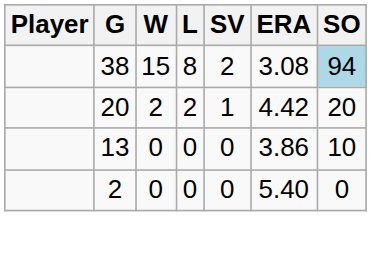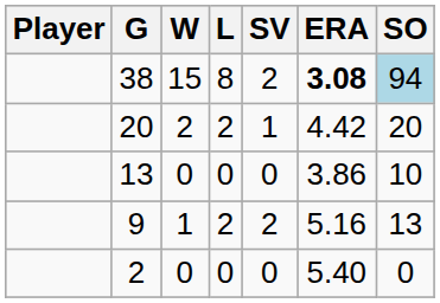38 | ERA: normal -> bold
+ row: 9 | 1 | 2 | 2 | 5.16 | 13
